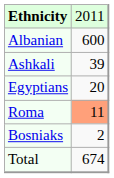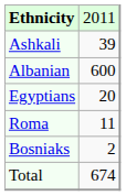rows swapped: Albanian <-> Ashkali
Roma | column 2: lightsalmon background -> no background
